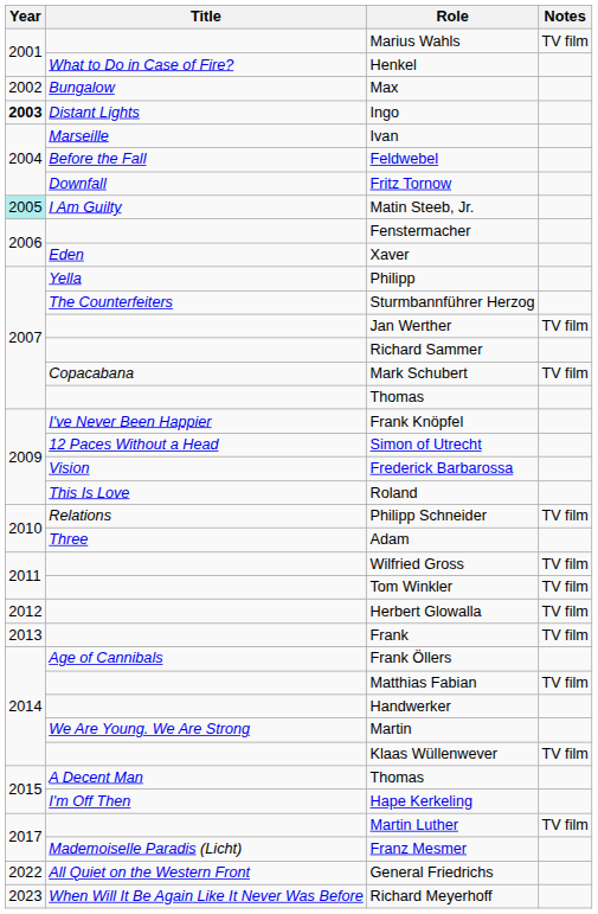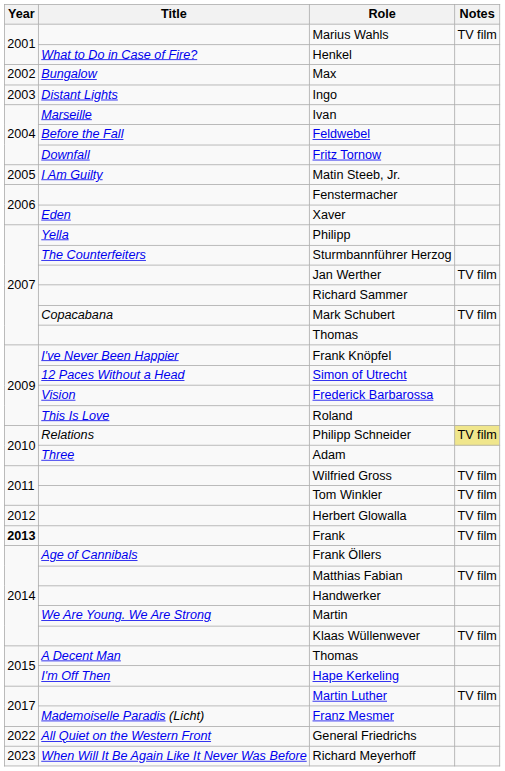Ingo | Year: bold -> normal
Matin Steeb, Jr. | Year: paleturquoise background -> no background
Philipp Schneider | Notes: no background -> khaki background
Frank | Year: normal -> bold
